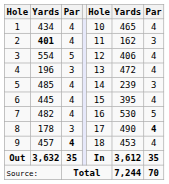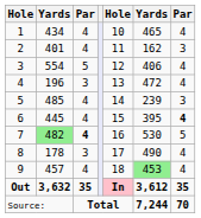2 | column 2: bold -> normal
6 | column 7: normal -> bold
7 | column 2: no background -> lightgreen background
7 | column 3: normal -> bold
8 | column 7: bold -> normal
9 | column 3: bold -> normal
9 | column 6: no background -> lightgreen background
Out | column 5: no background -> pink background
